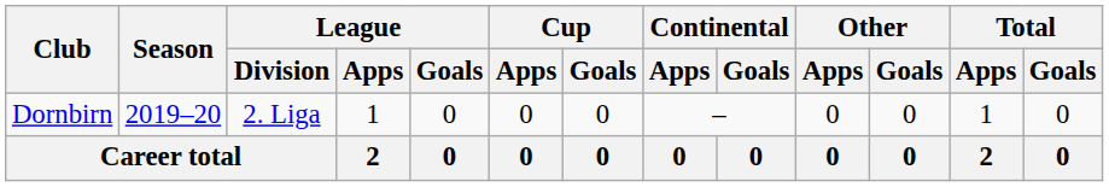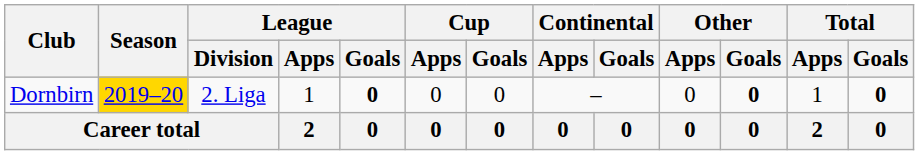Dornbirn | Season: no background -> gold background
Dornbirn | League / Goals: normal -> bold
Dornbirn | Other / Goals: normal -> bold
Dornbirn | Total / Goals: normal -> bold
